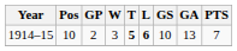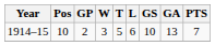1914–15 | T: bold -> normal
1914–15 | L: bold -> normal
